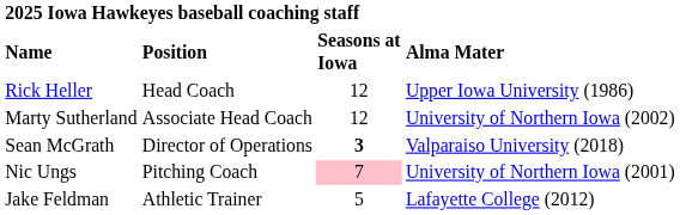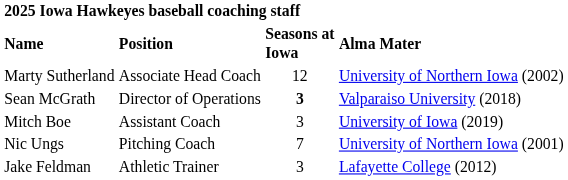- row: Rick Heller | Head Coach | 12 | Upper Iowa University (1986)
+ row: Mitch Boe | Assistant Coach | 3 | University of Iowa (2019)
Nic Ungs | Seasons at Iowa: pink background -> no background
Jake Feldman | Seasons at Iowa: 5 -> 3
